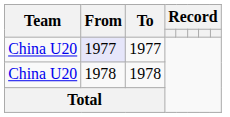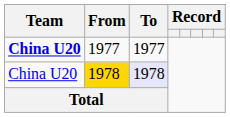row 3 | Team: normal -> bold
row 3 | From: lavender background -> no background
row 4 | From: no background -> gold background
row 4 | To: no background -> lavender background
